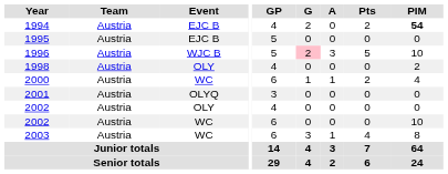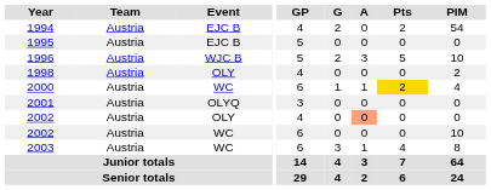1994 | PIM: bold -> normal
1996 | G: pink background -> no background
2000 | Pts: no background -> gold background
2002 / OLY | A: no background -> lightsalmon background
